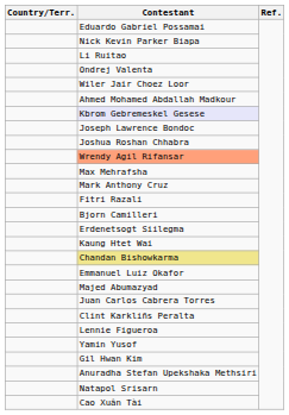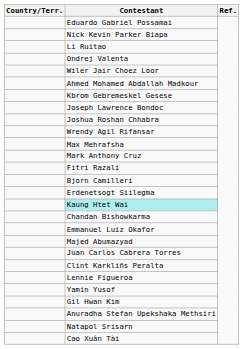Kbrom Gebremeskel Gesese | Contestant: lavender background -> no background
Wrendy Agil Rifansar | Contestant: lightsalmon background -> no background
Kaung Htet Wai | Contestant: no background -> paleturquoise background
Chandan Bishowkarma | Contestant: khaki background -> no background
